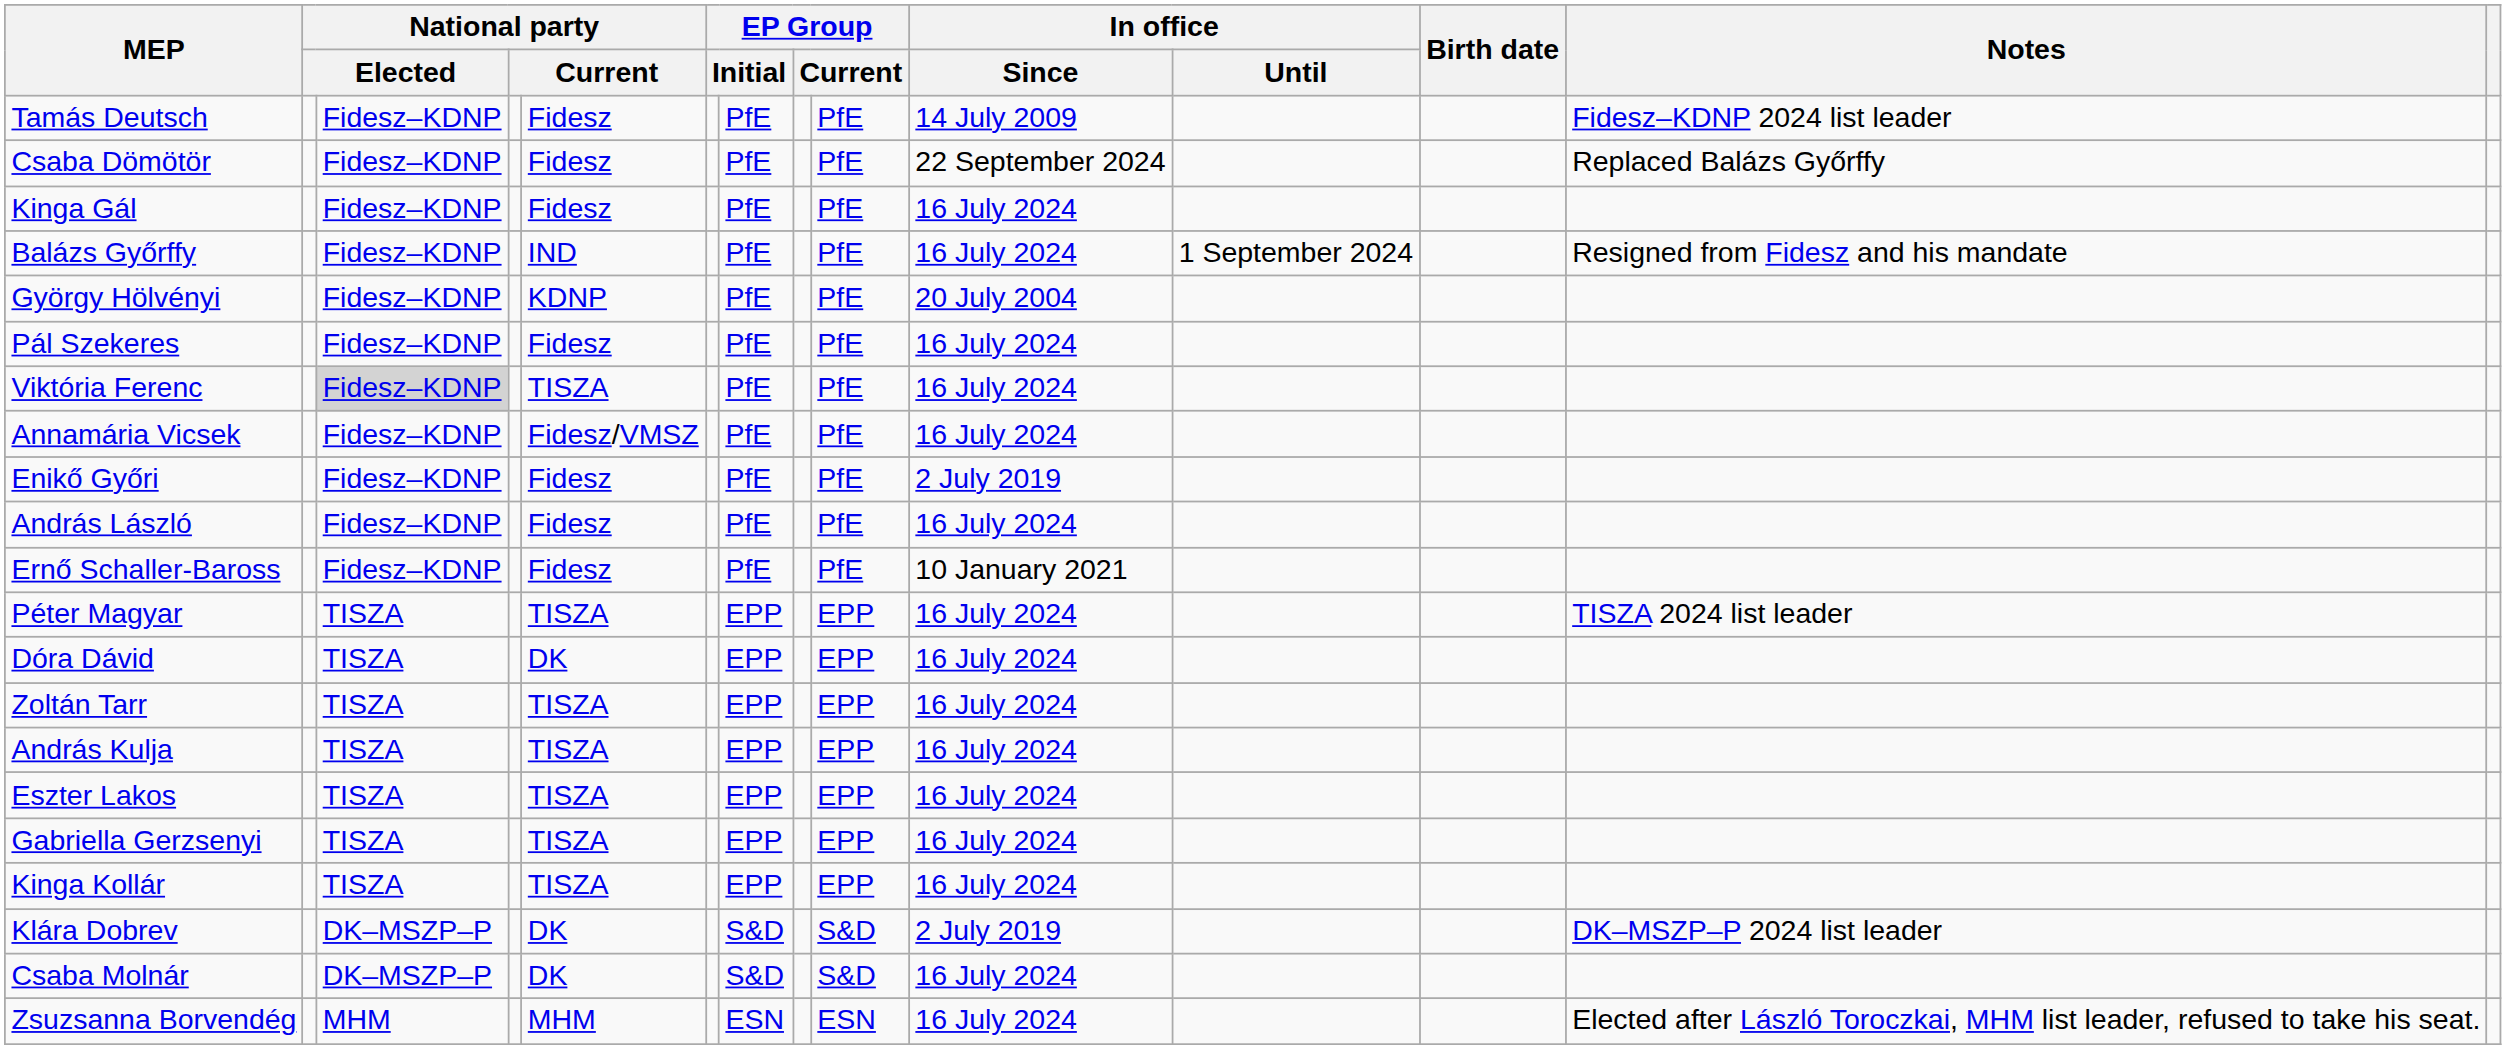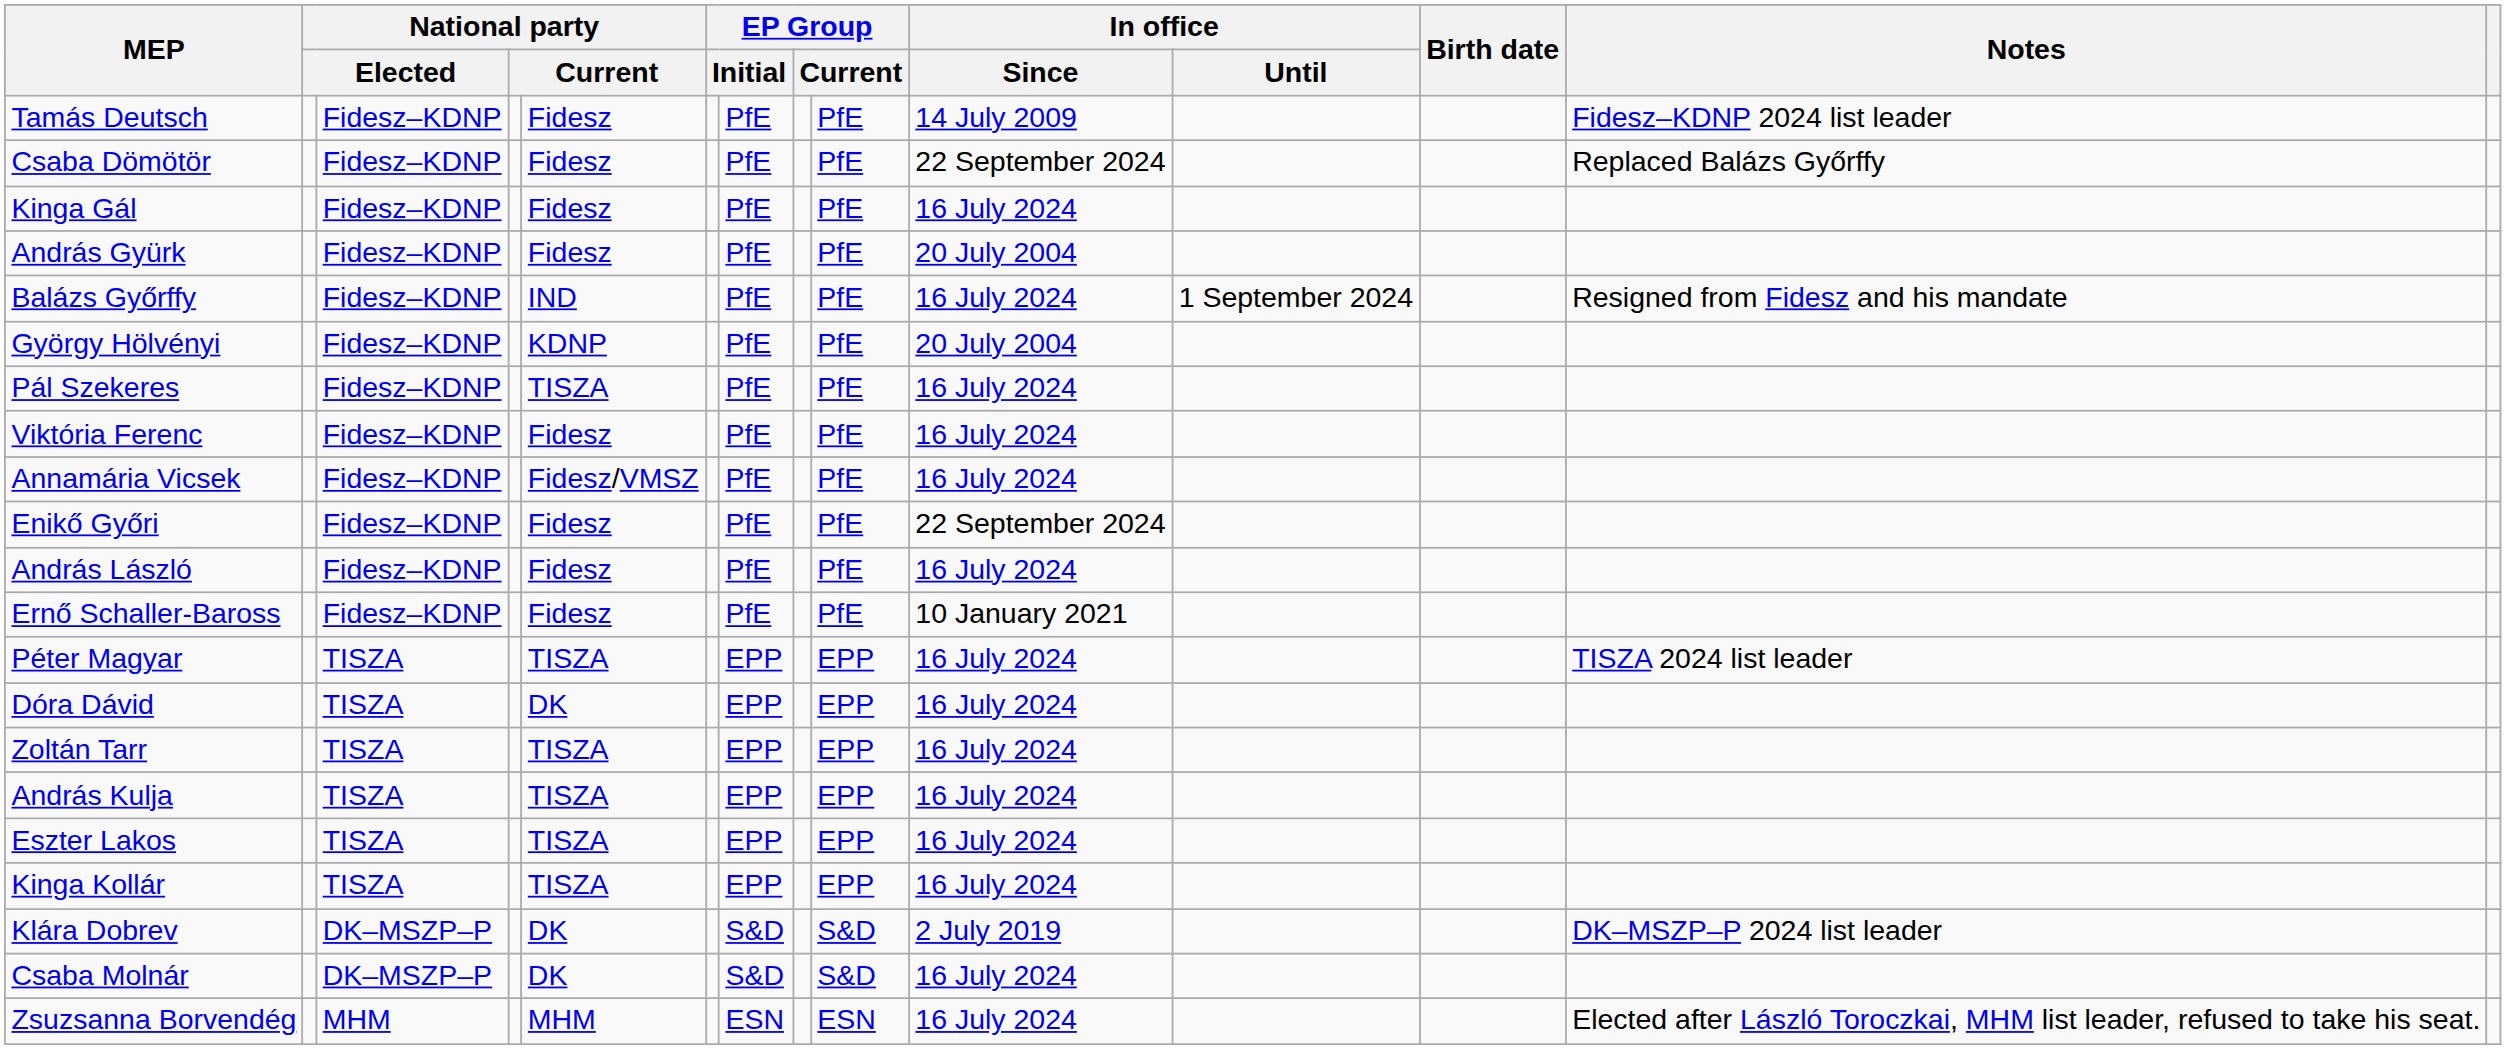+ row: András Gyürk | Fidesz–KDNP | Fidesz | PfE | PfE | 20 July 2004
Pál Szekeres | column 5: Fidesz -> TISZA
Viktória Ferenc | column 3: lightgrey background -> no background
Viktória Ferenc | column 5: TISZA -> Fidesz
Enikő Győri | In office / Since: 2 July 2019 -> 22 September 2024
- row: Gabriella Gerzsenyi | TISZA | TISZA | EPP | EPP | 16 July 2024
